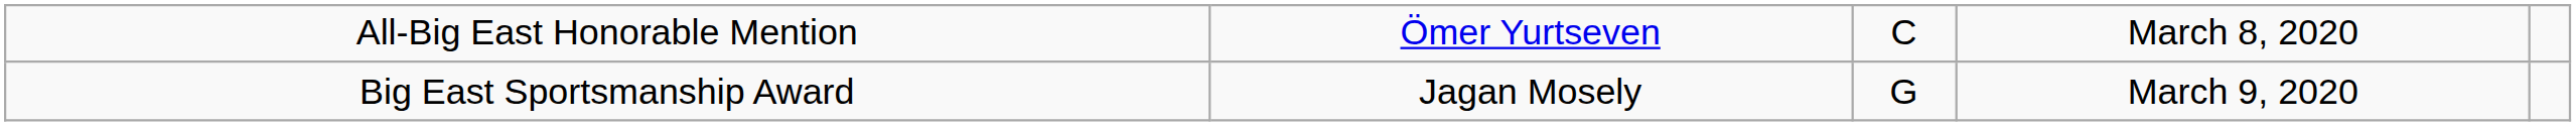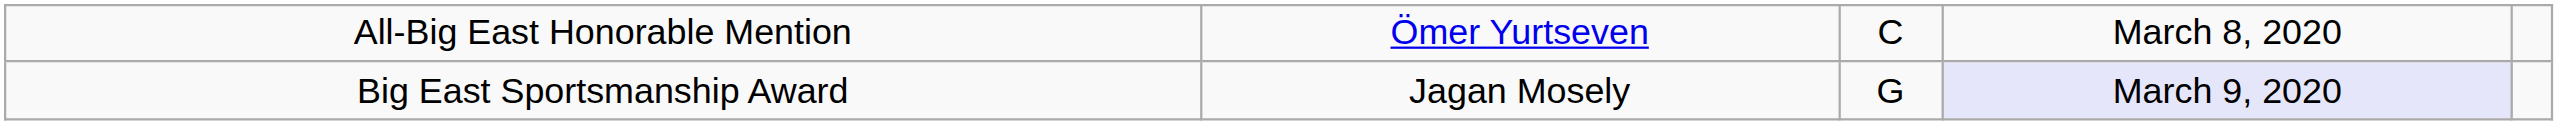Big East Sportsmanship Award | column 4: no background -> lavender background
